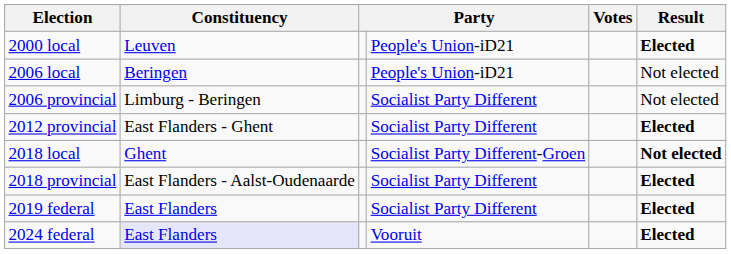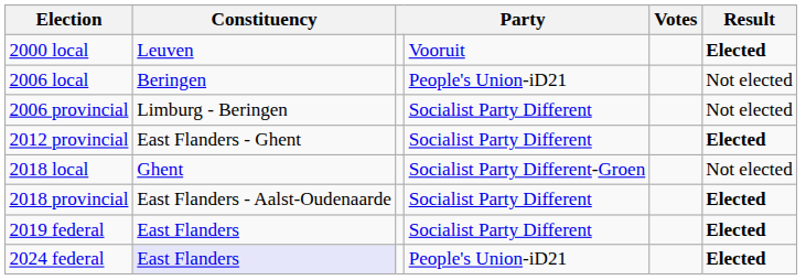2000 local | column 4: People's Union-iD21 -> Vooruit
2018 local | Result: bold -> normal
2024 federal | column 4: Vooruit -> People's Union-iD21
